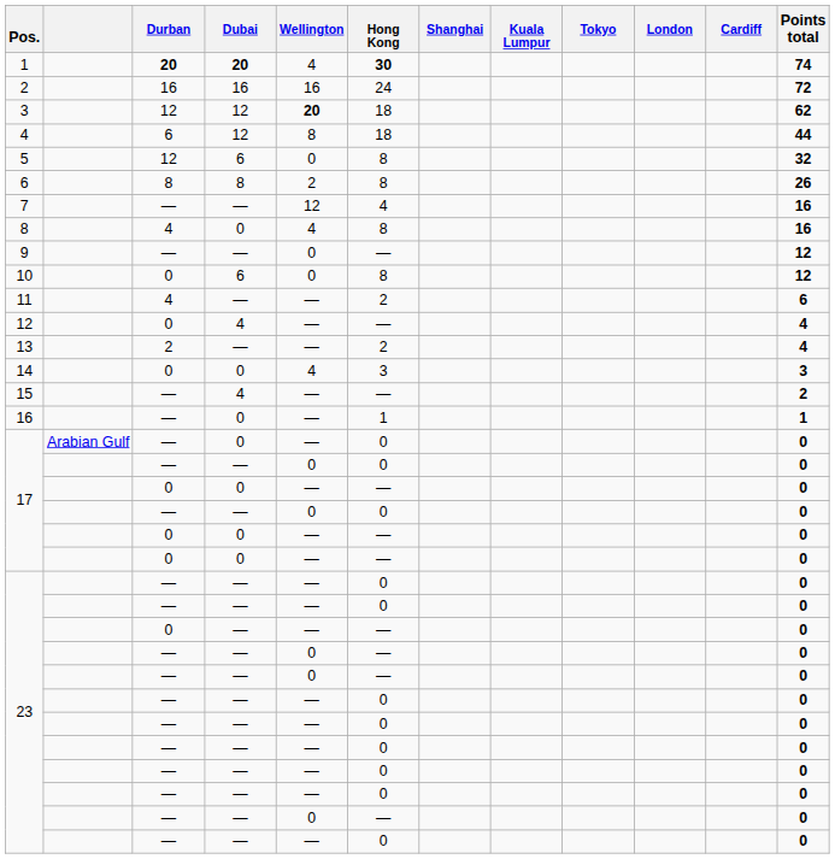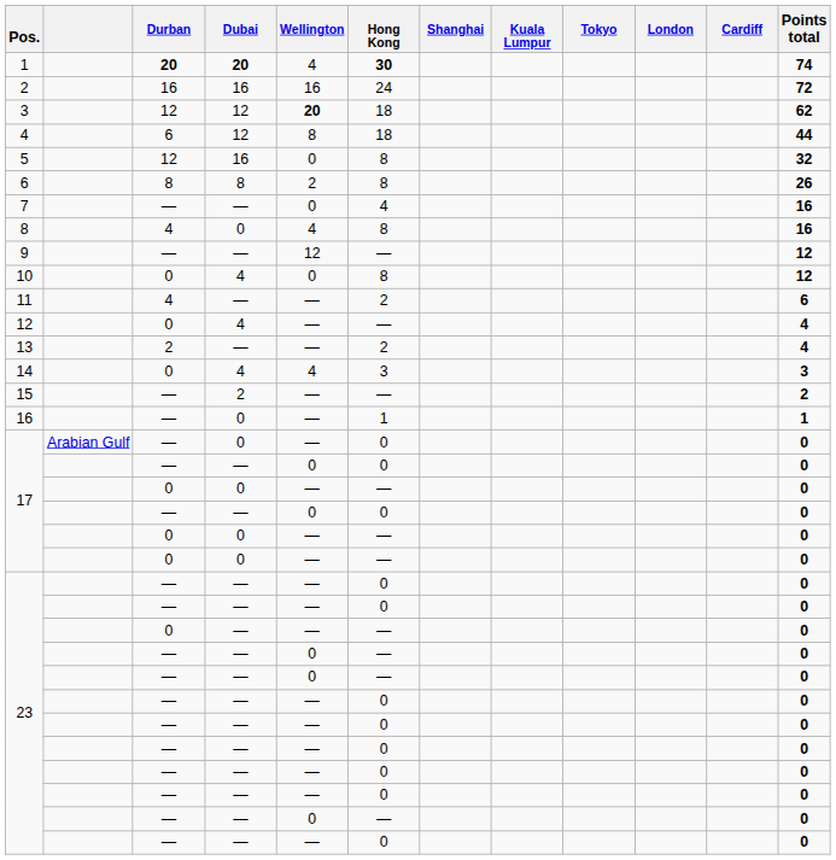5 | Dubai: 6 -> 16
7 | Wellington: 12 -> 0
9 | Wellington: 0 -> 12
10 | Dubai: 6 -> 4
14 | Dubai: 0 -> 4
15 | Dubai: 4 -> 2
